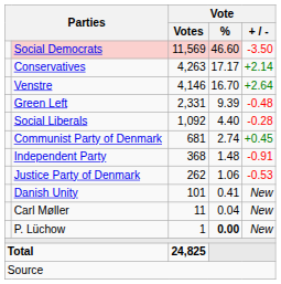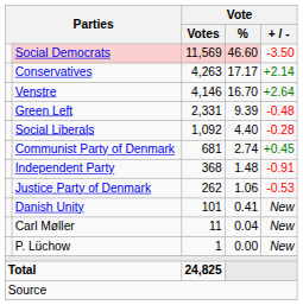P. Lüchow | Vote / %: bold -> normal
